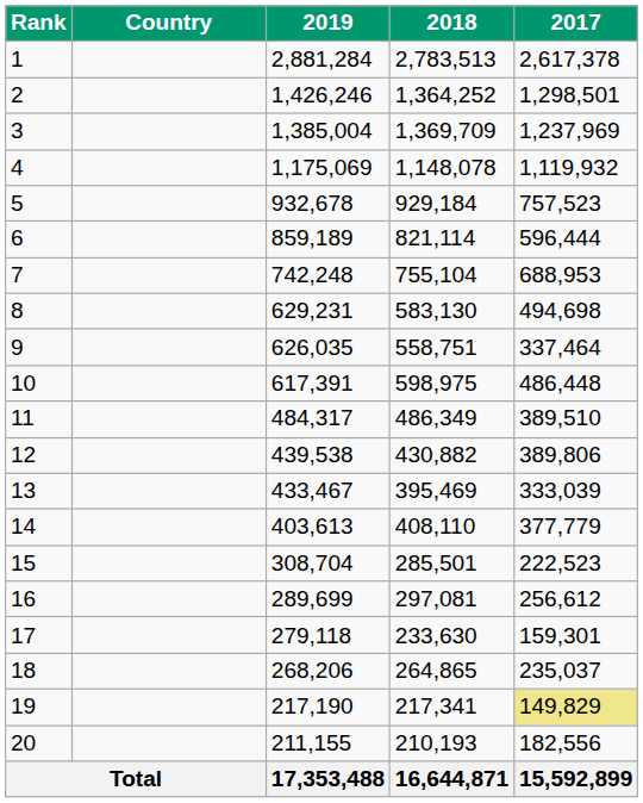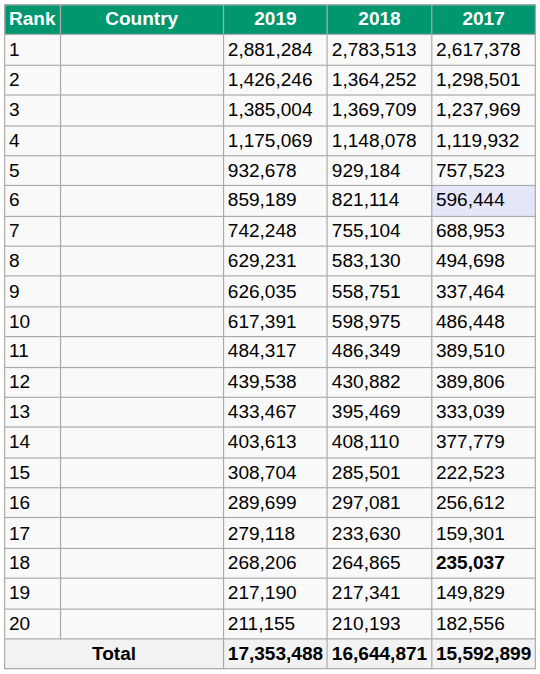6 | 2017: no background -> lavender background
18 | 2017: normal -> bold
19 | 2017: khaki background -> no background
